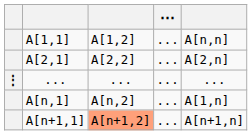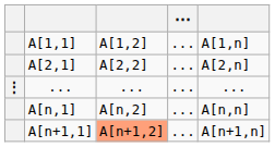A[1,1] | column 5: A[n,n] -> A[1,n]
A[n,1] | column 5: A[1,n] -> A[n,n]
